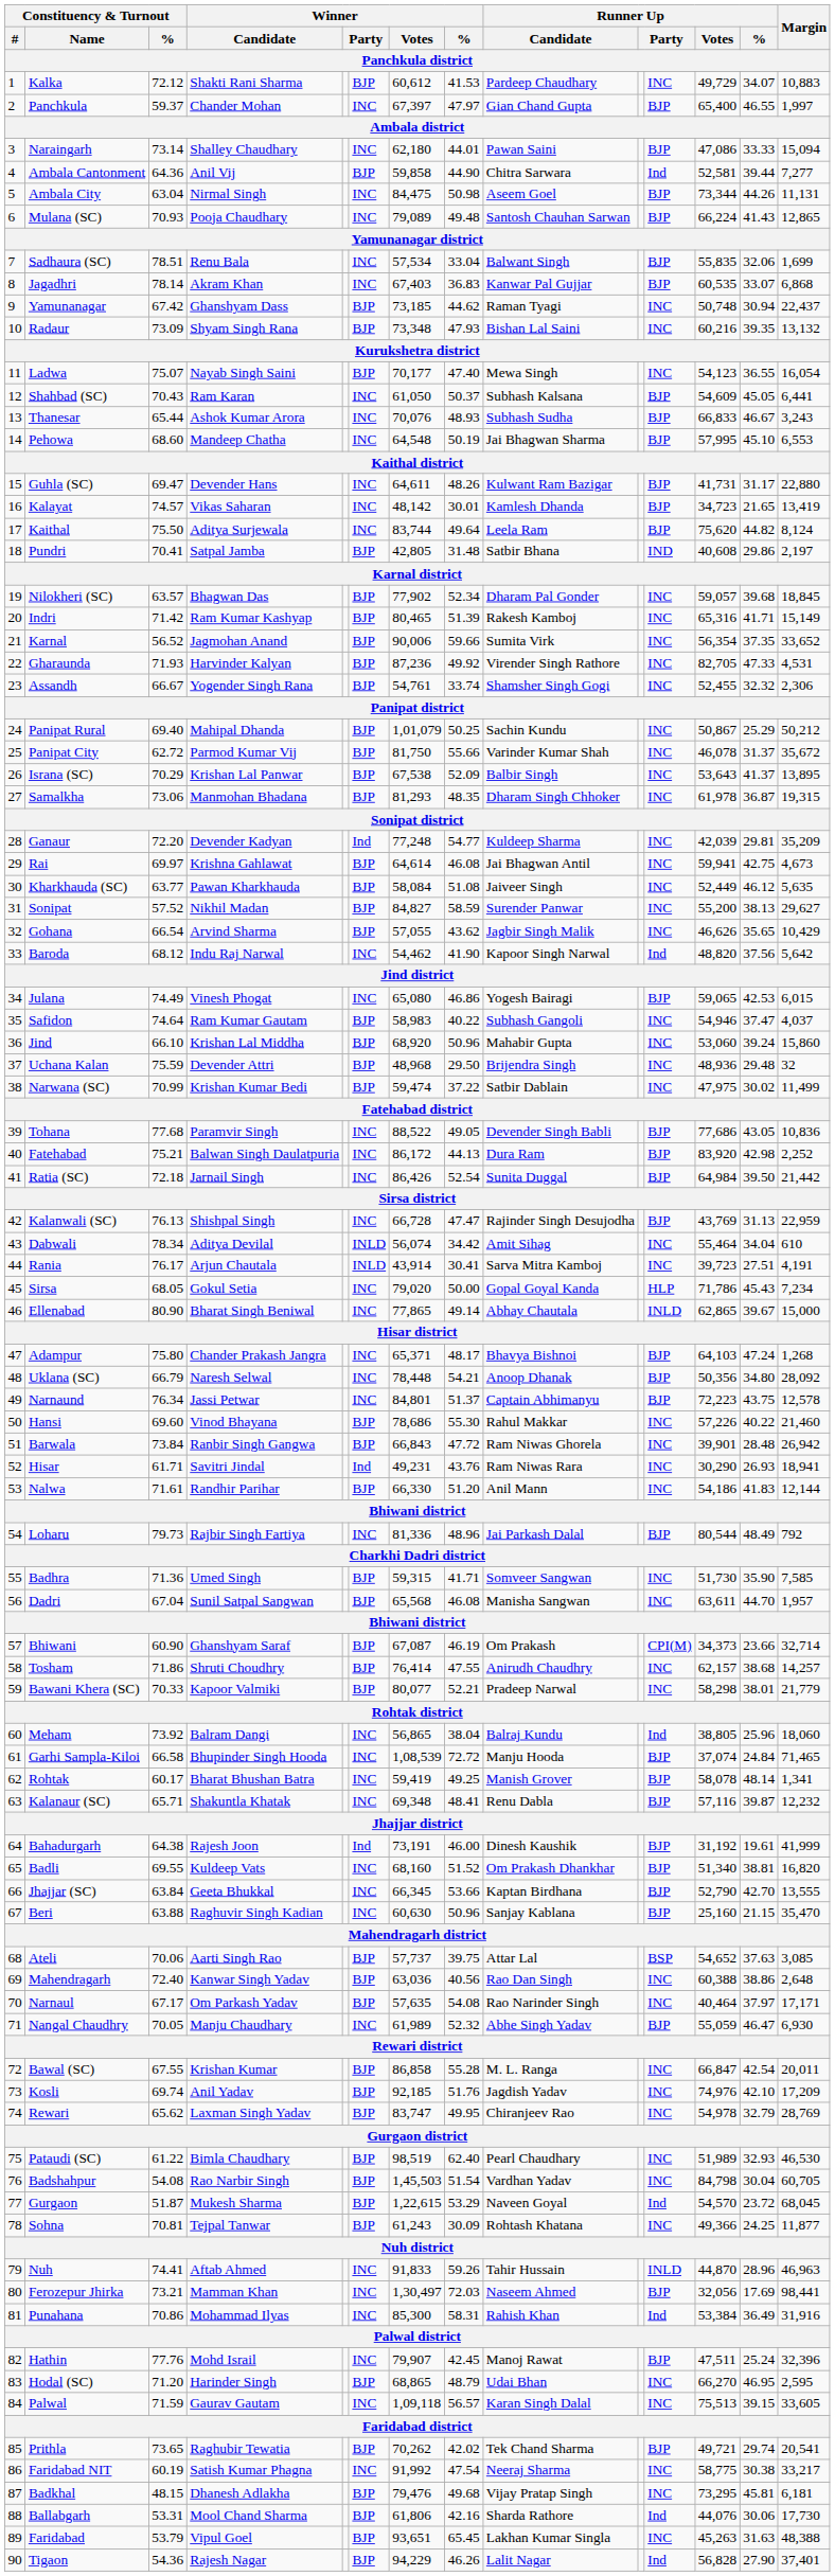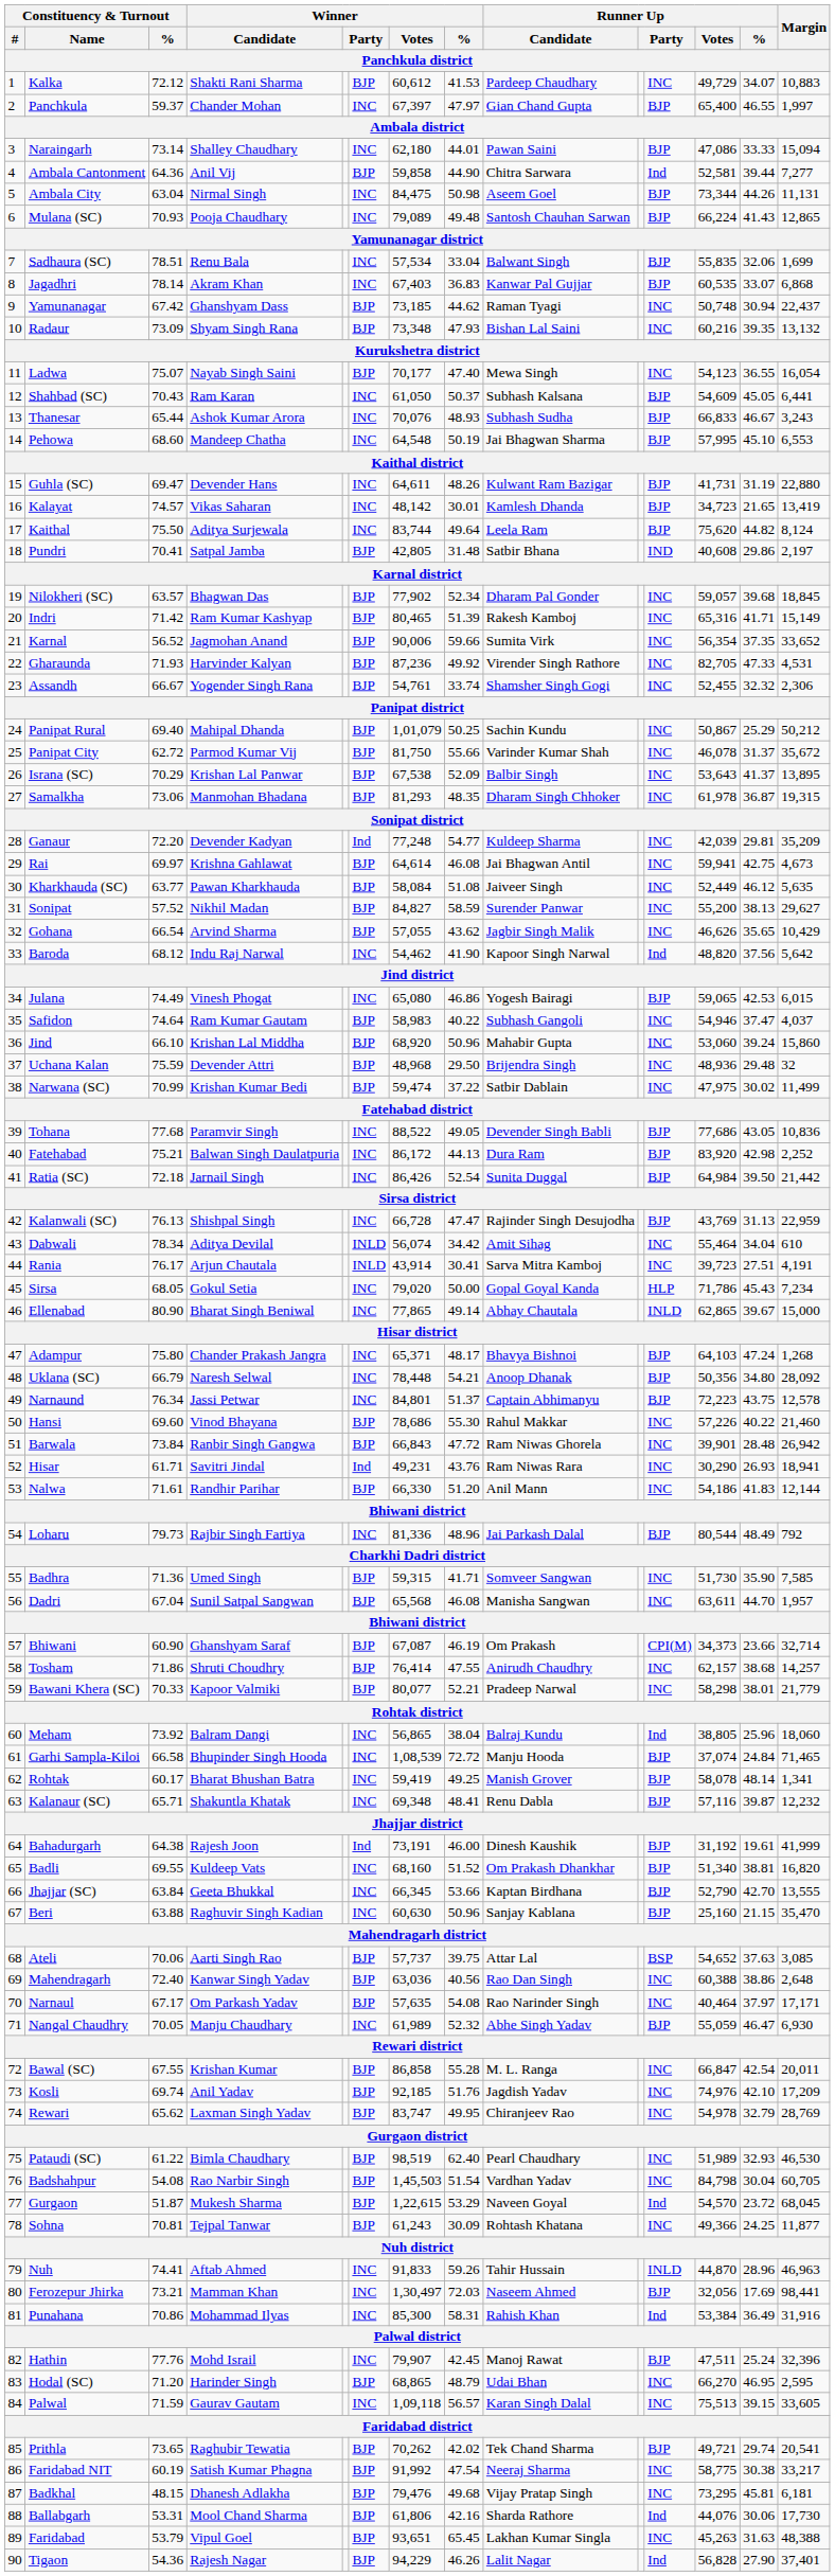Guhla (SC) | Runner Up / %: 31.17 -> 31.19
Faridabad NIT | column 6: INC -> BJP
